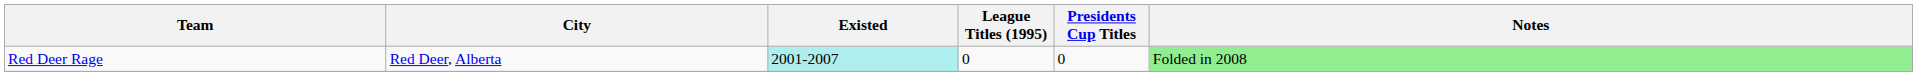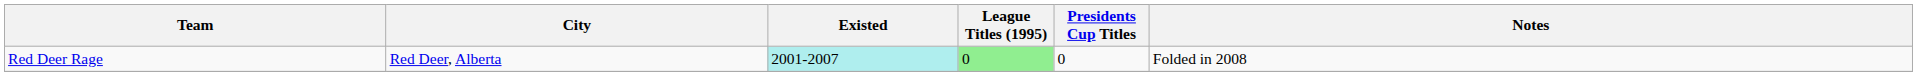Red Deer Rage | League Titles (1995): no background -> lightgreen background
Red Deer Rage | Notes: lightgreen background -> no background
